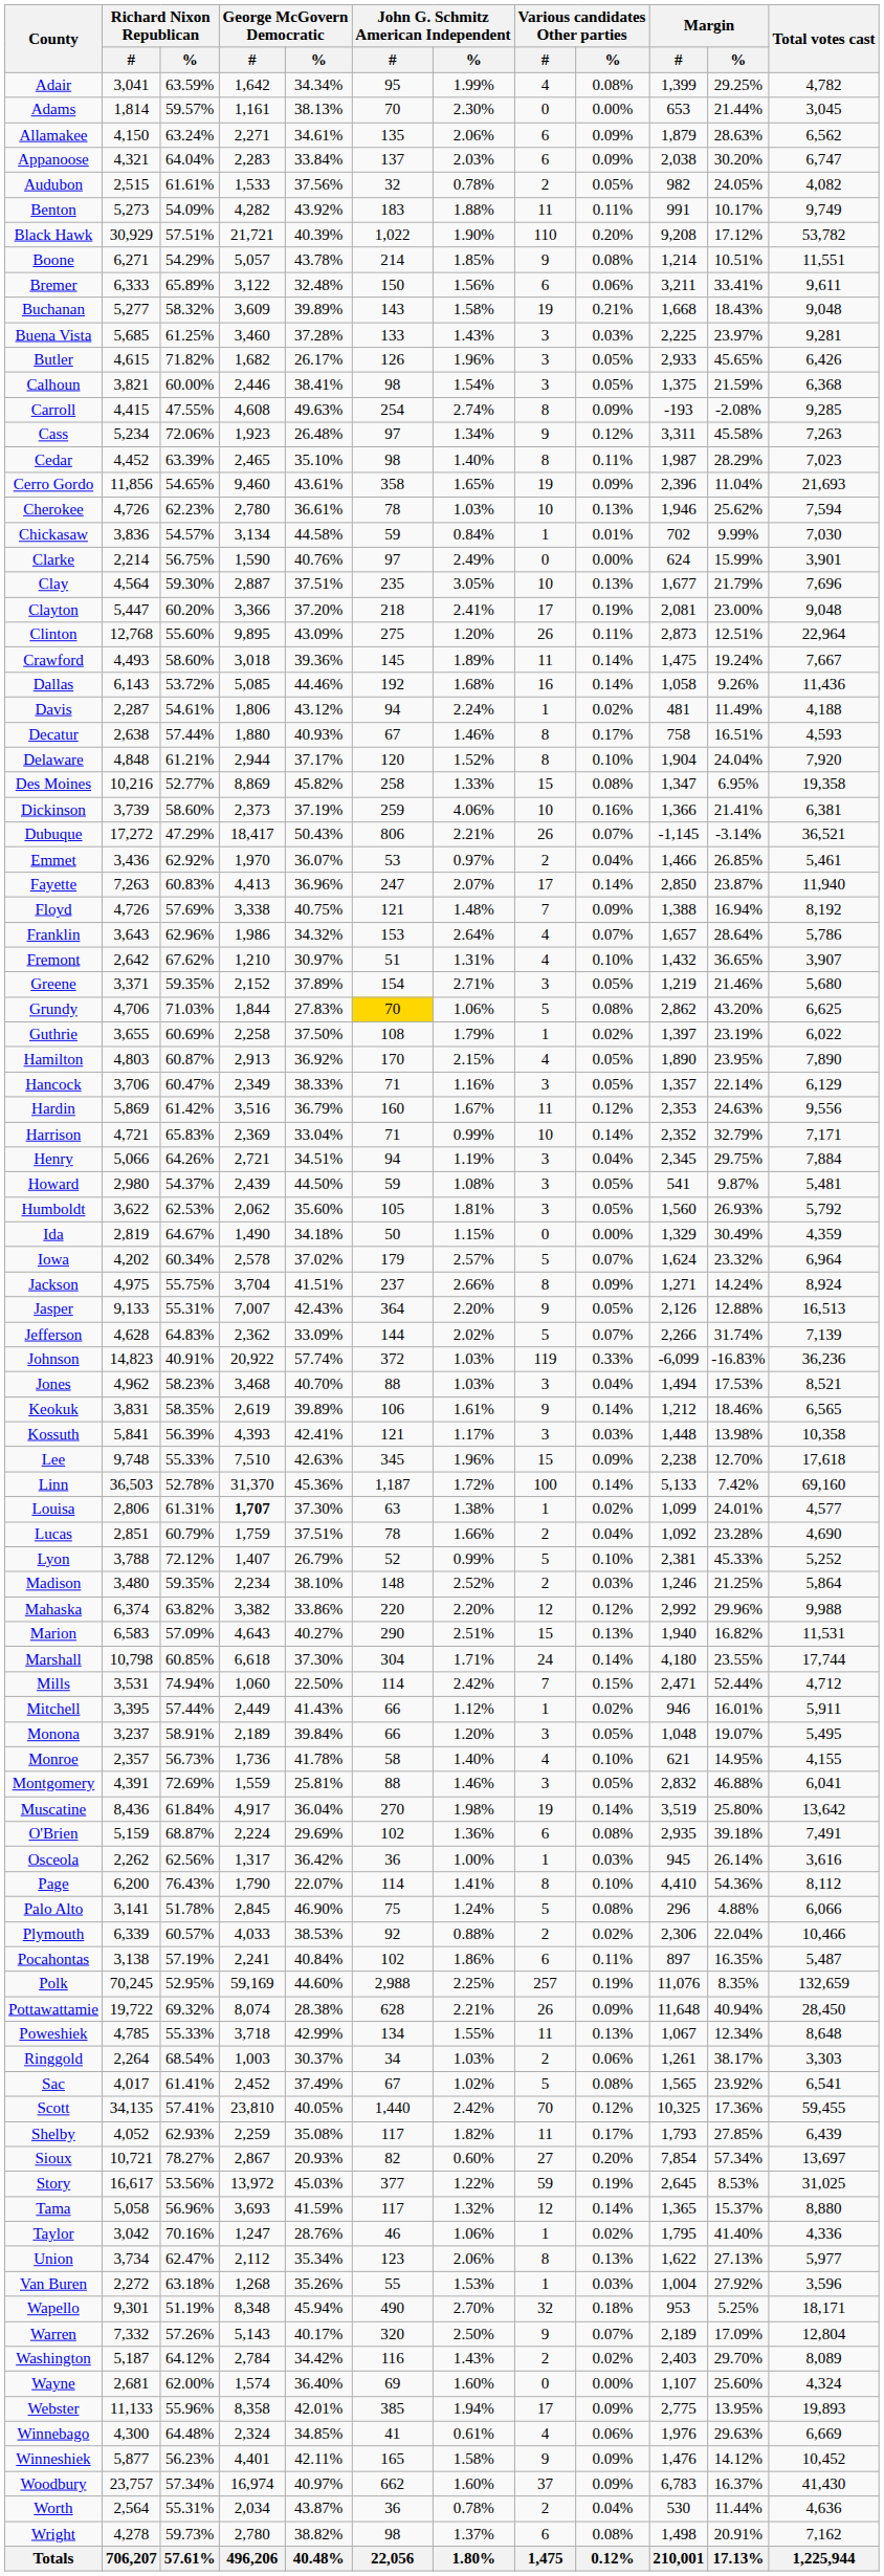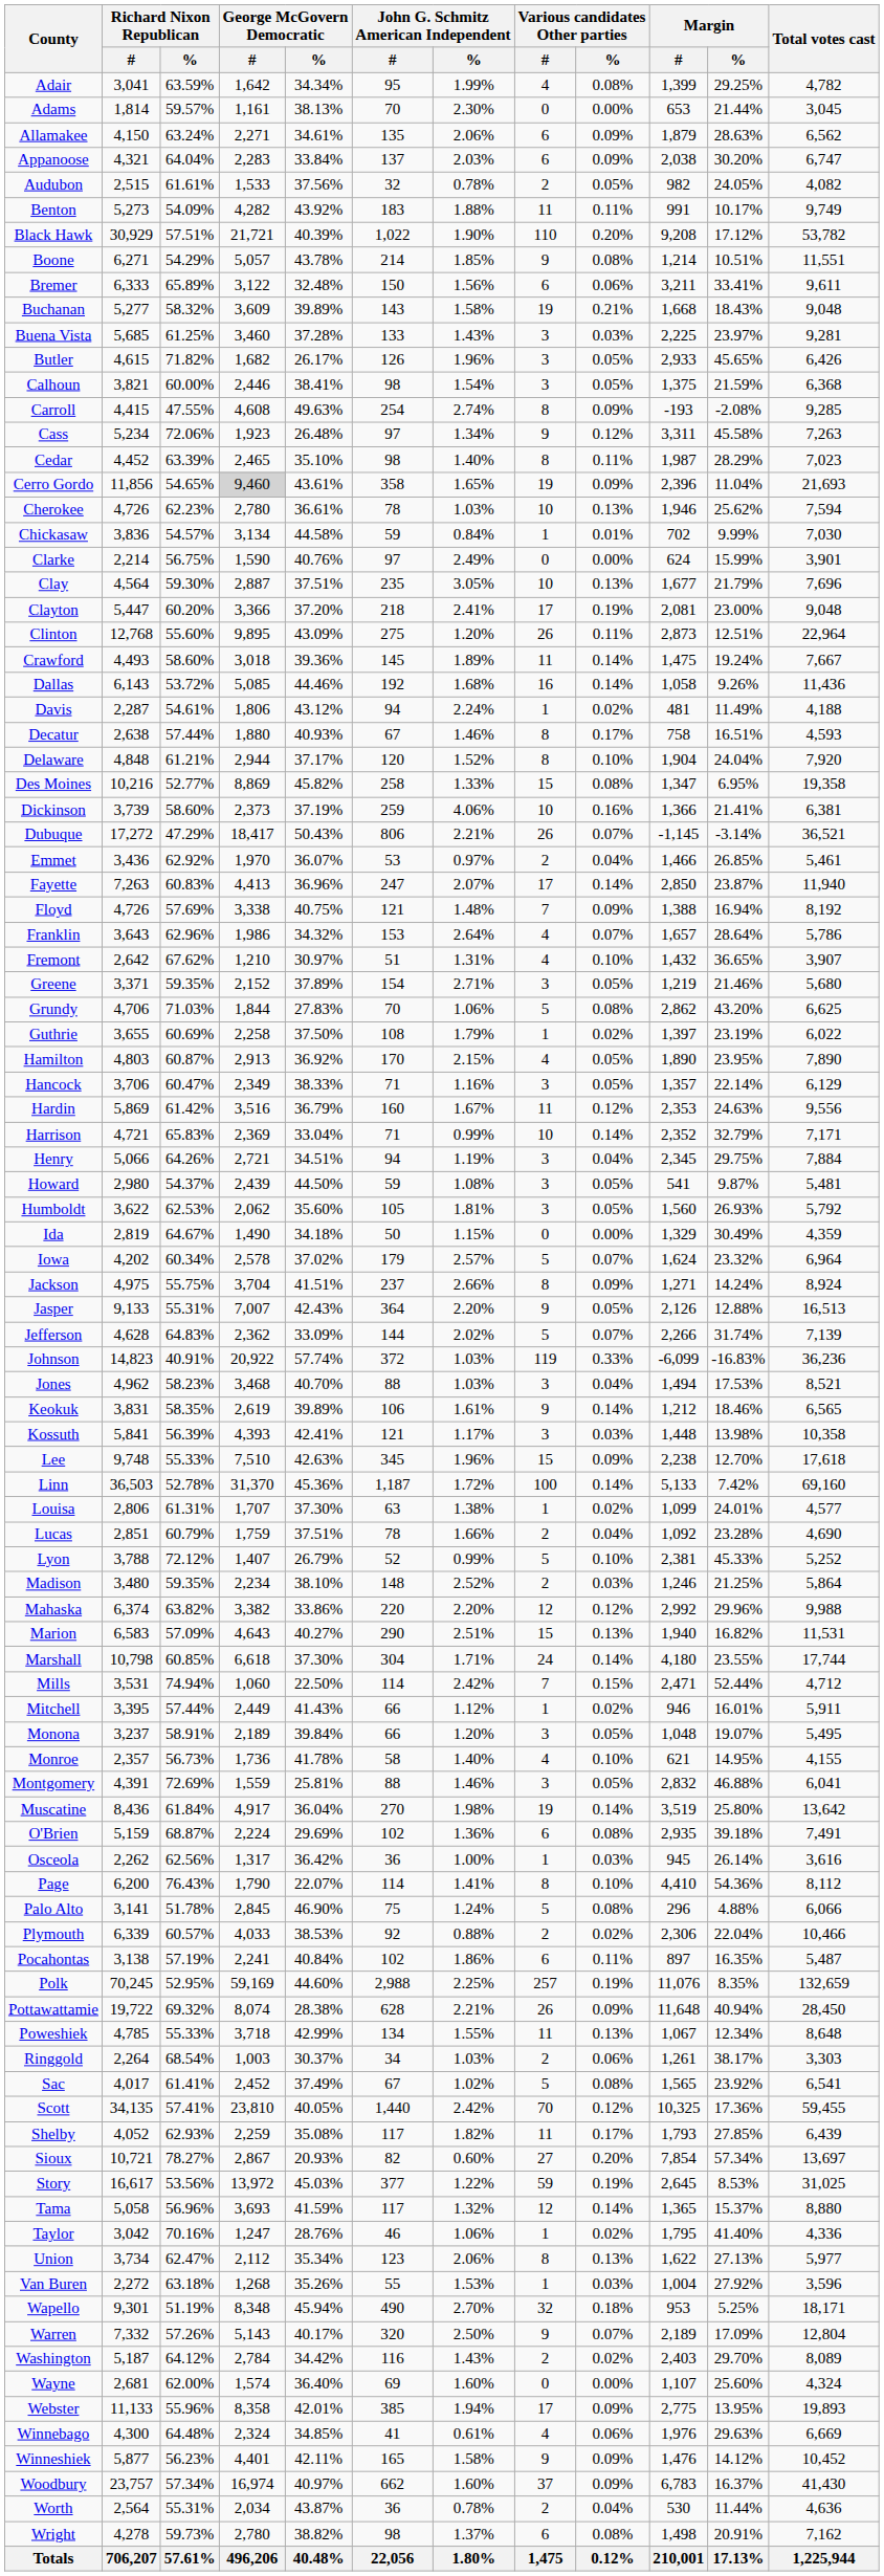Cerro Gordo | George McGovern Democratic / #: no background -> lightgrey background
Grundy | John G. Schmitz American Independent / #: gold background -> no background
Louisa | George McGovern Democratic / #: bold -> normal
